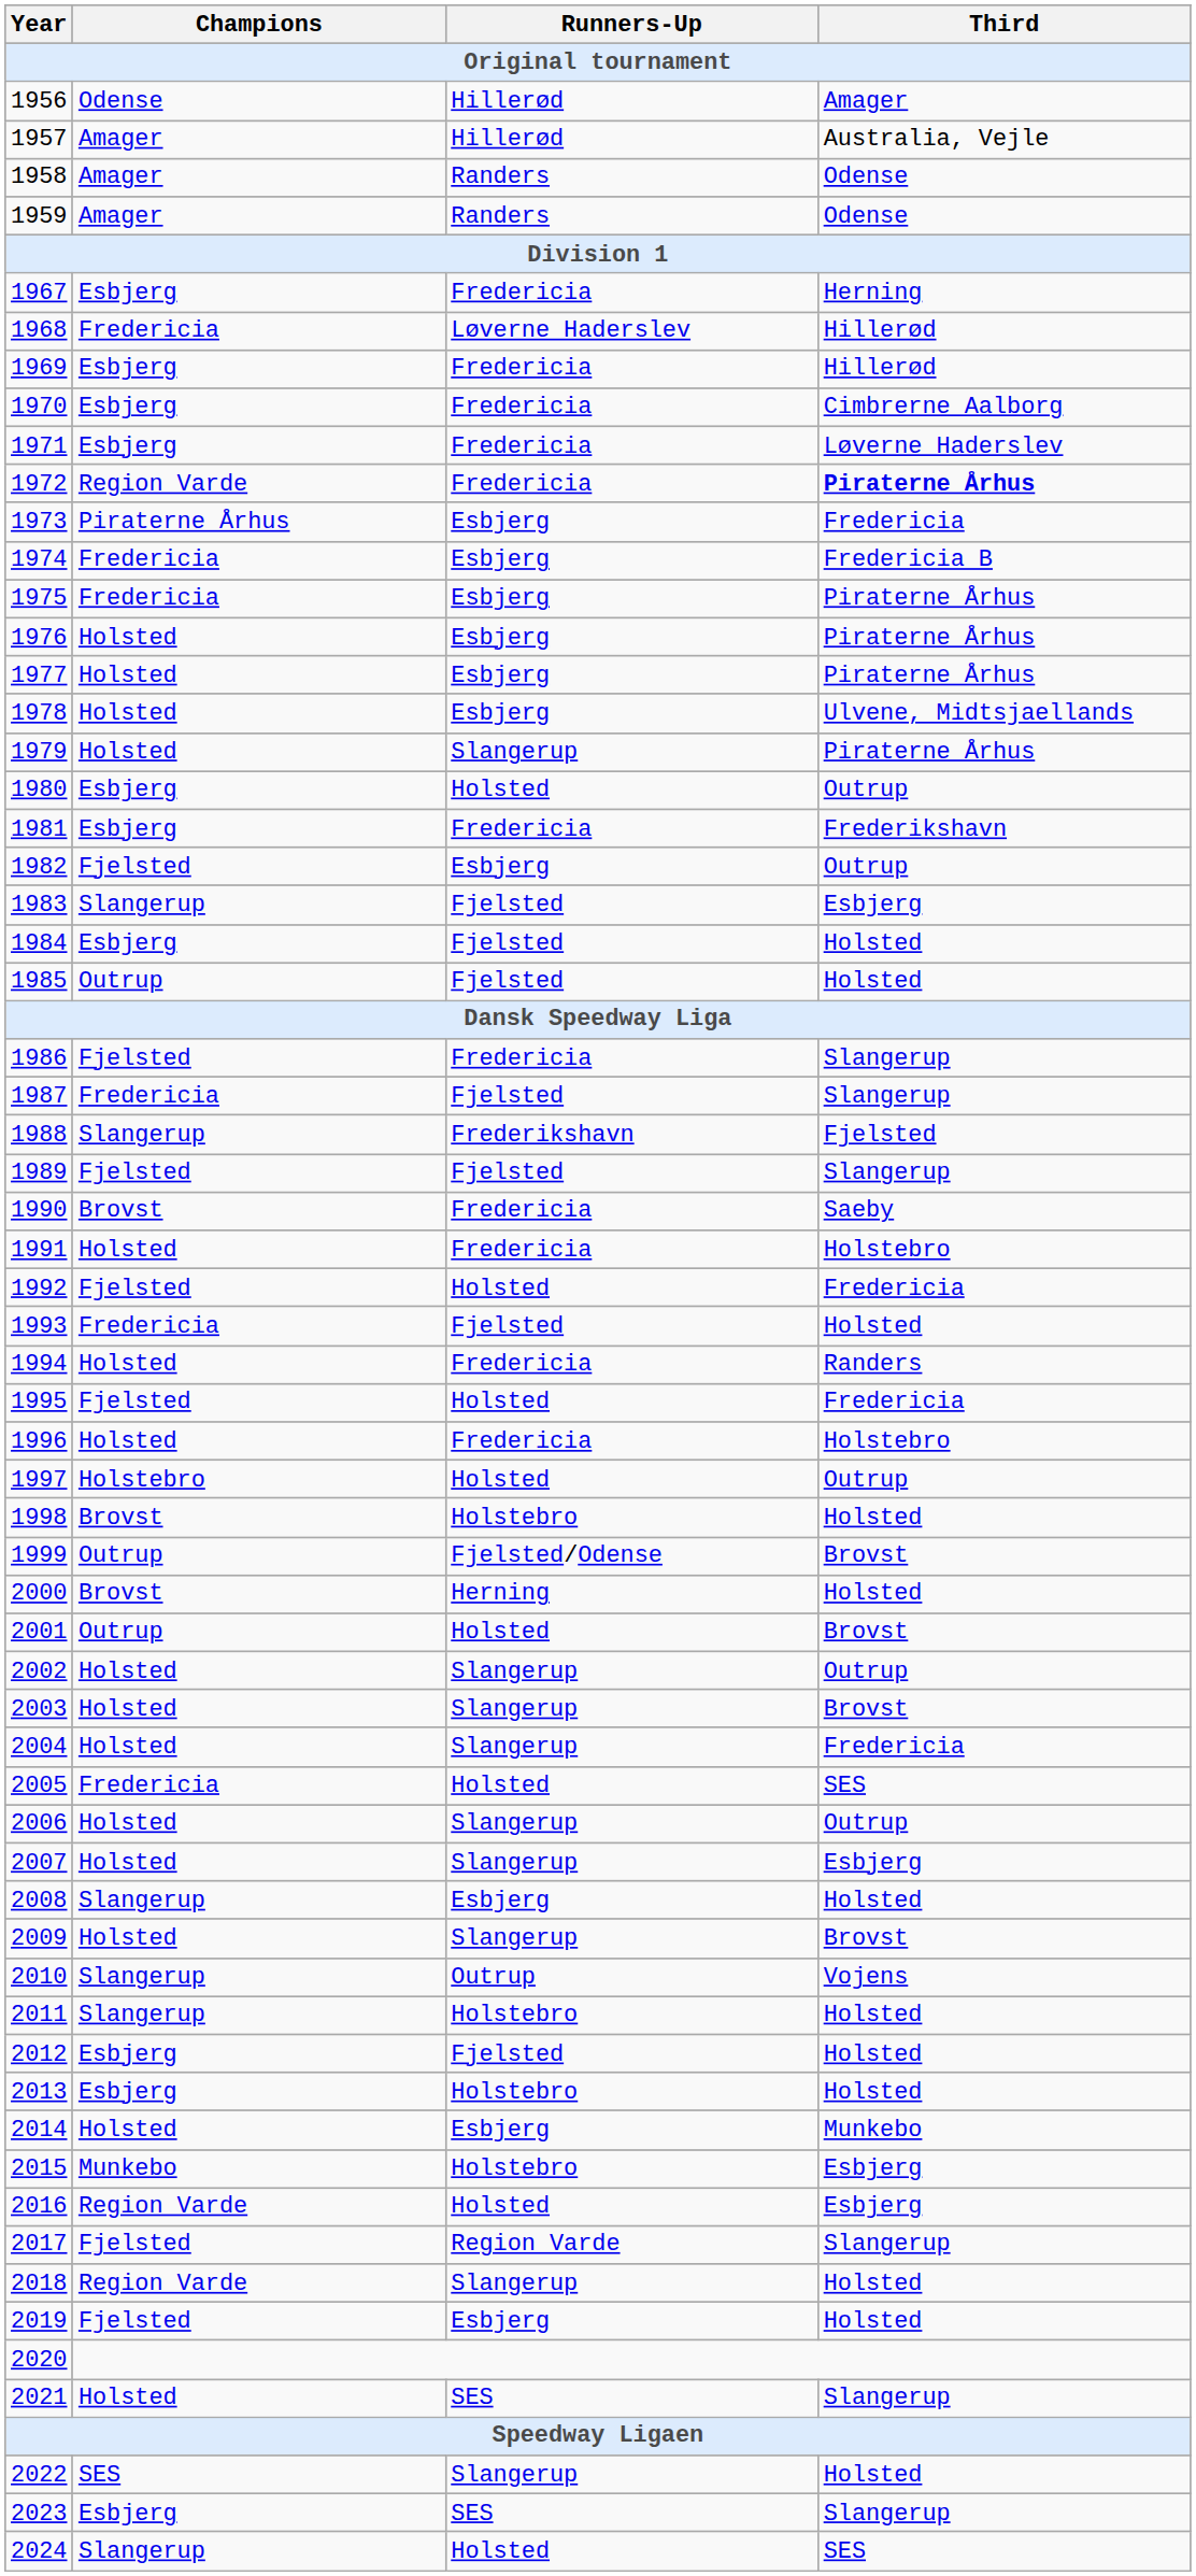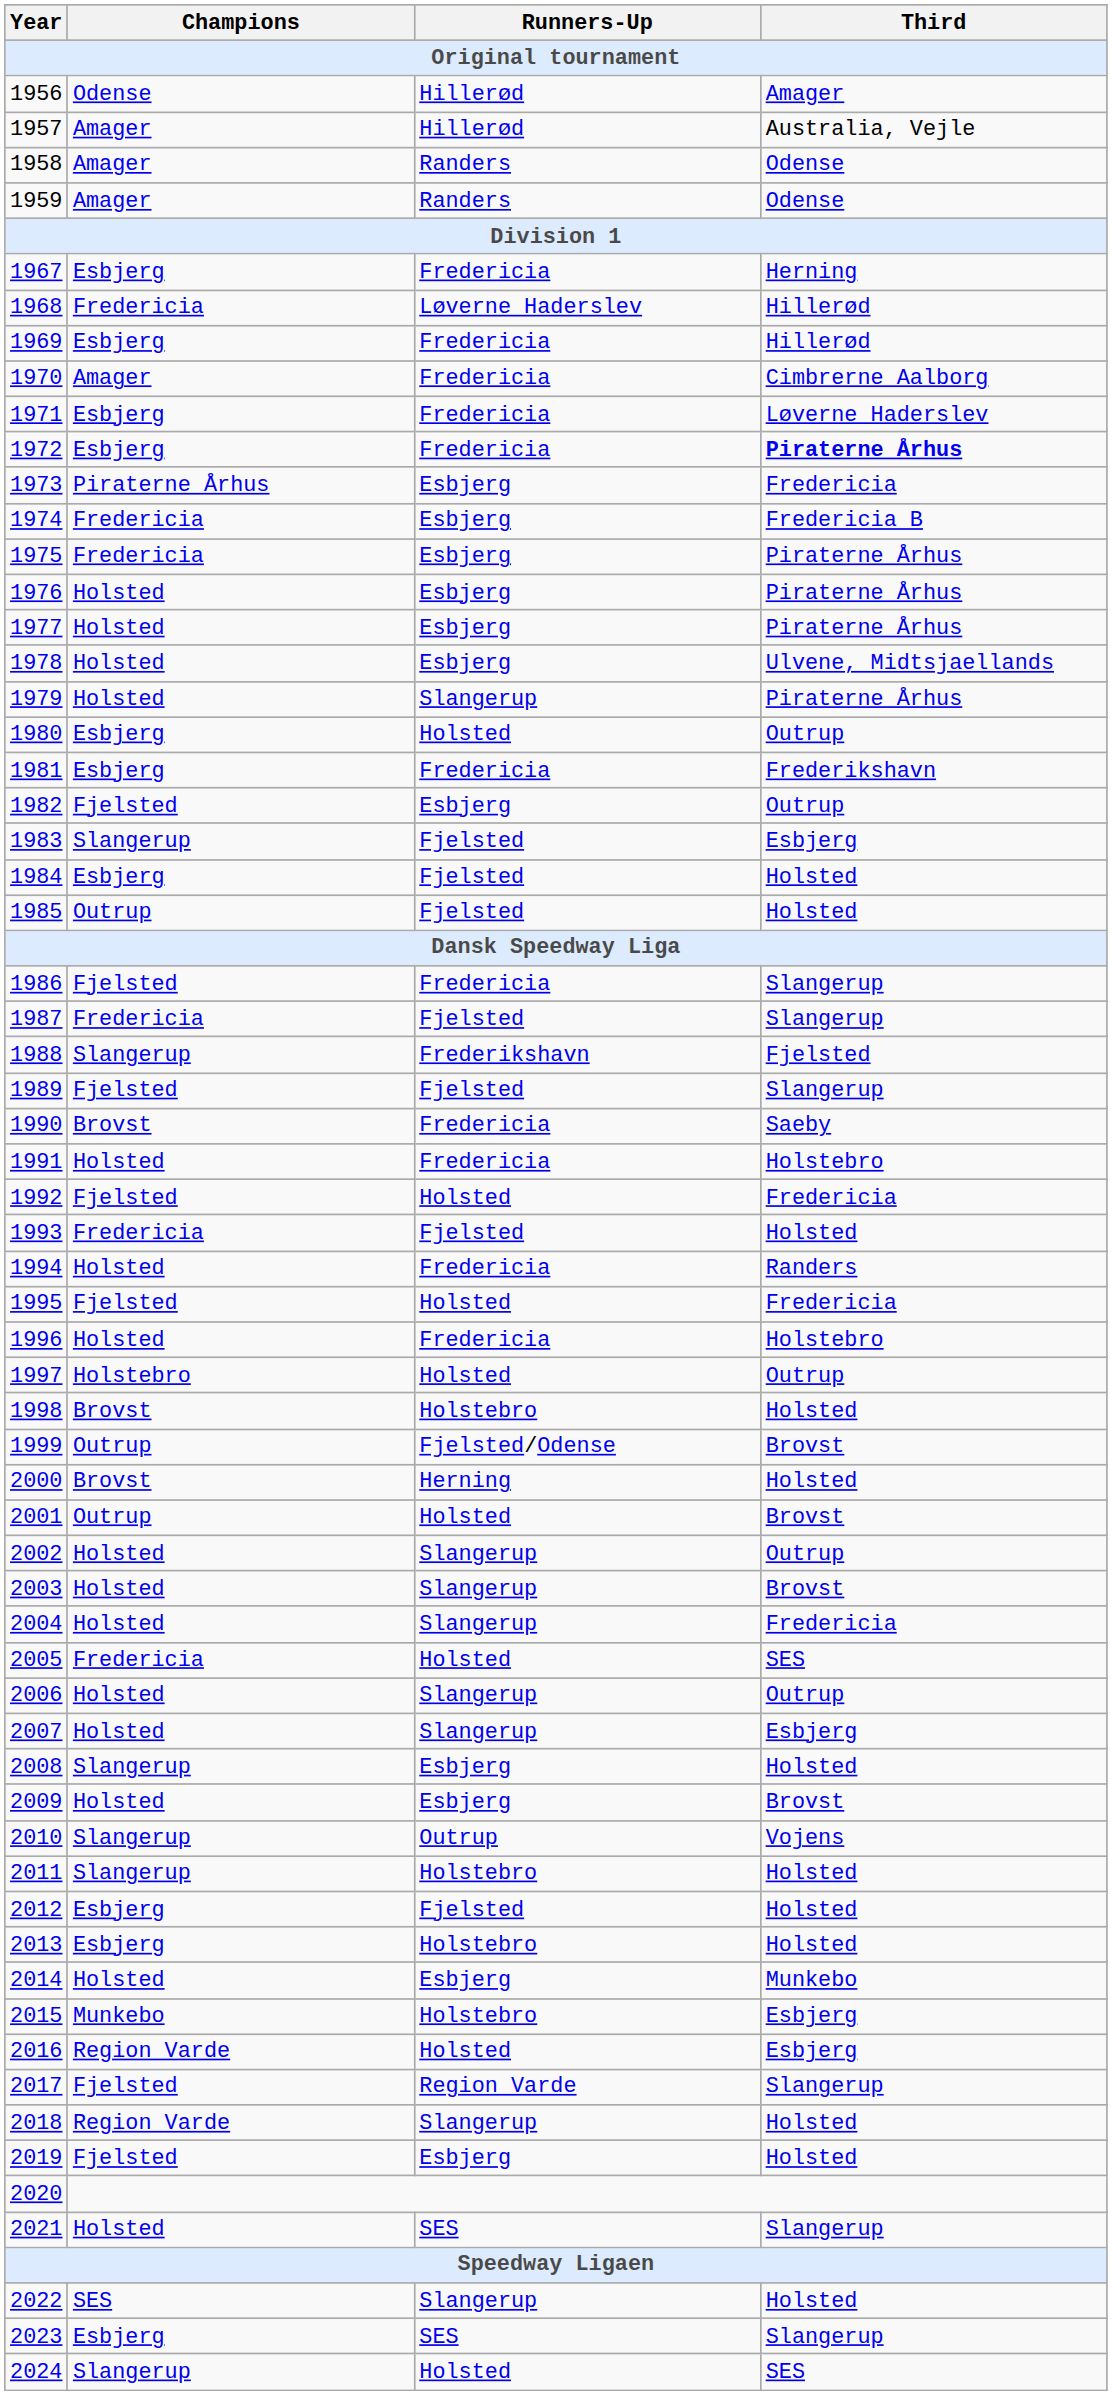1970 | Champions: Esbjerg -> Amager
1972 | Champions: Region Varde -> Esbjerg
2009 | Runners-Up: Slangerup -> Esbjerg
